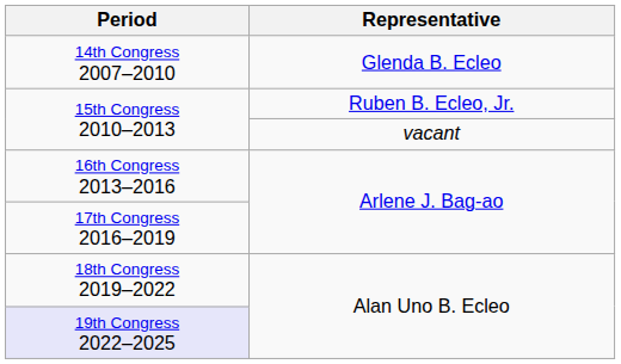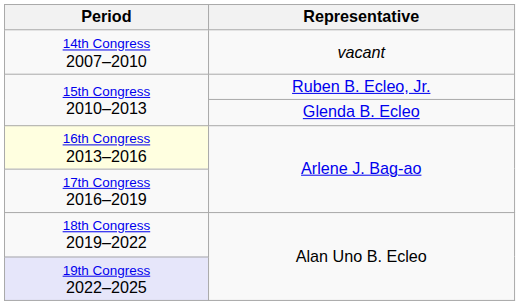row 2 | Representative: Glenda B. Ecleo -> vacant
row 4 | Representative: vacant -> Glenda B. Ecleo
row 5 | Period: no background -> lightyellow background
